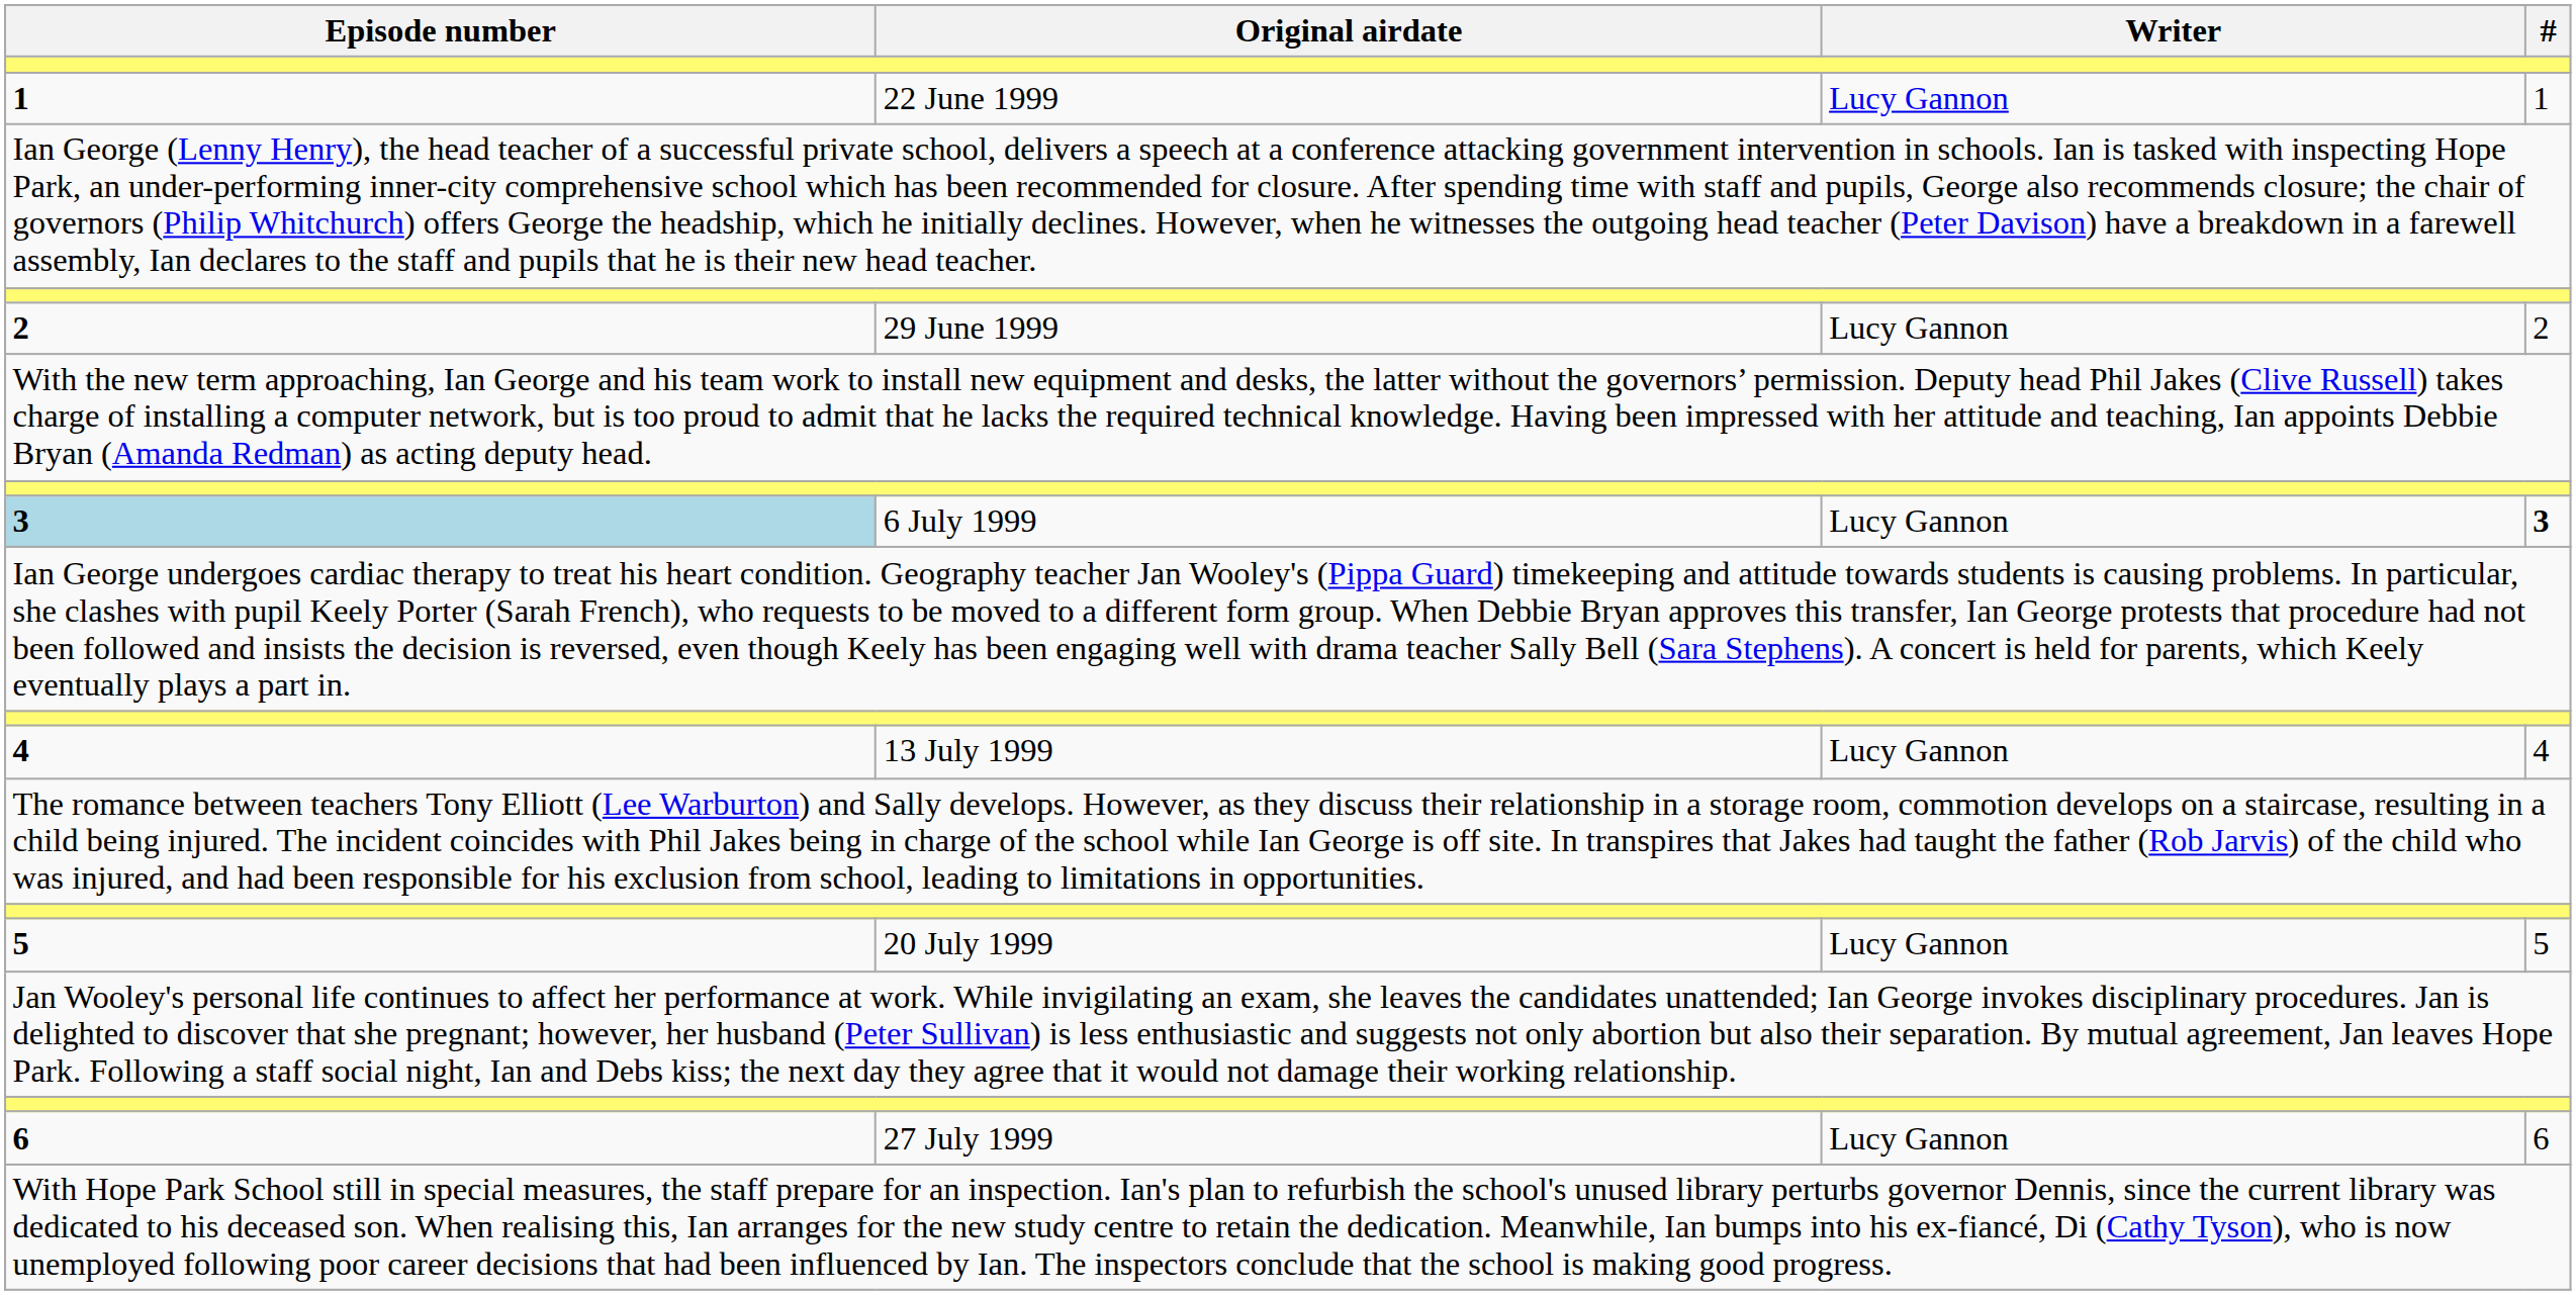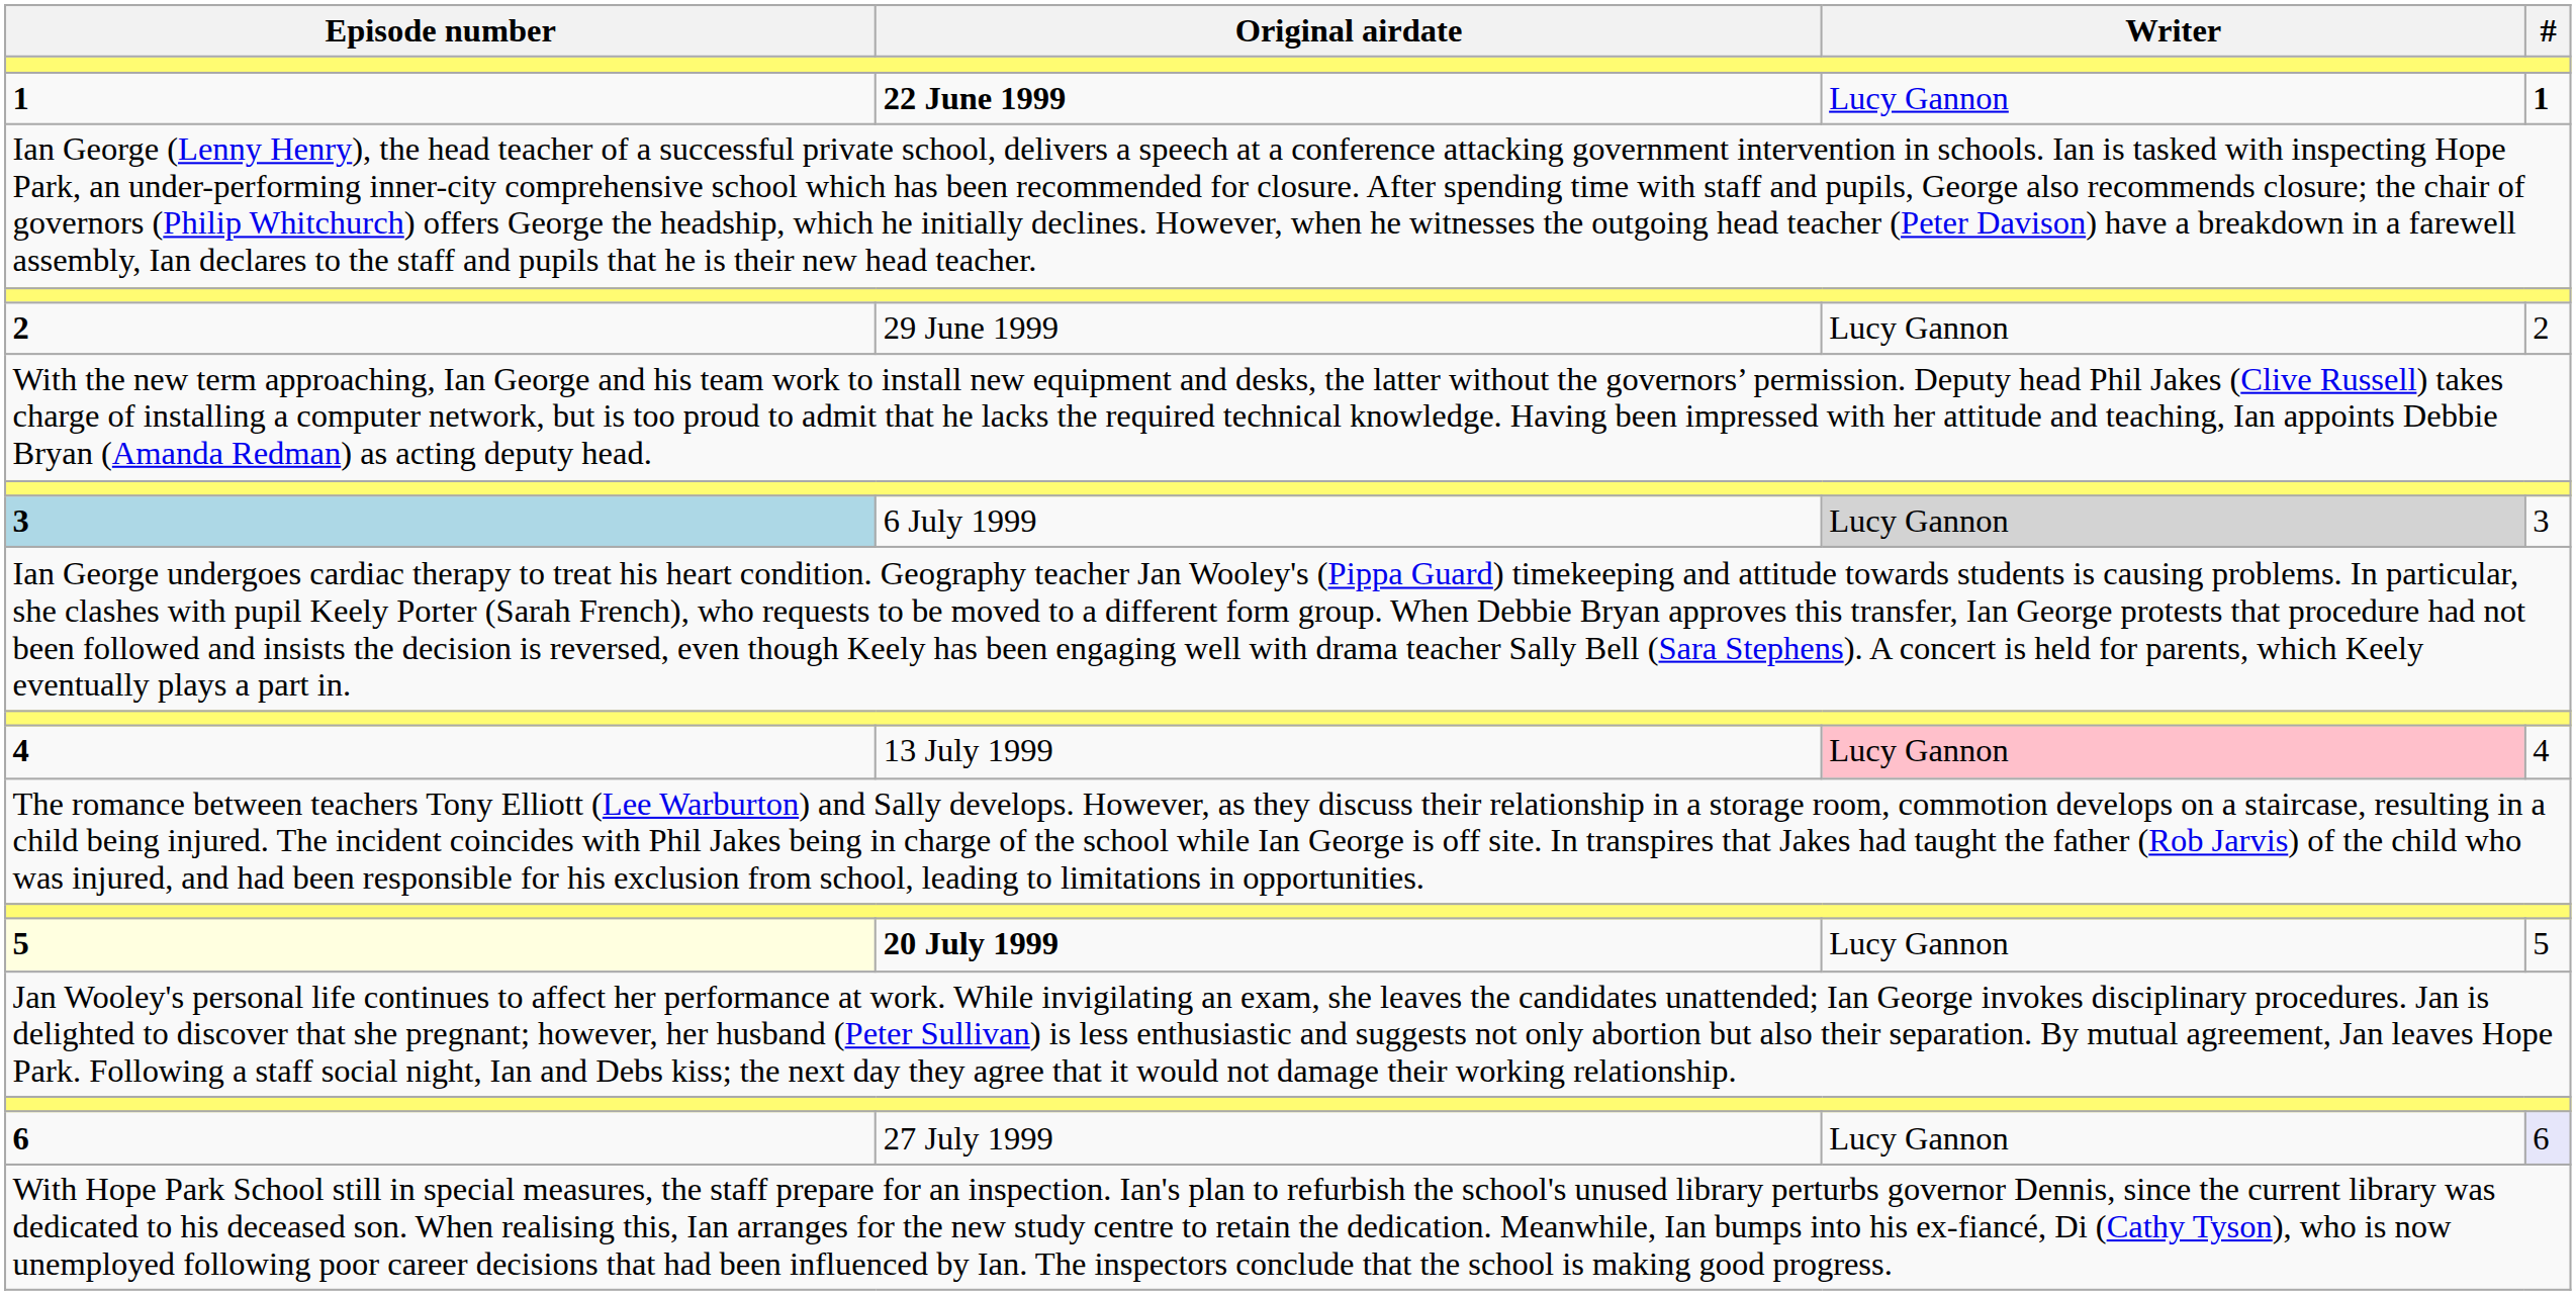row 3 | Original airdate: normal -> bold
row 3 | #: normal -> bold
row 9 | Writer: no background -> lightgrey background
row 9 | #: bold -> normal
row 12 | Writer: no background -> pink background
row 15 | Episode number: no background -> lightyellow background
row 15 | Original airdate: normal -> bold
row 18 | #: no background -> lavender background
